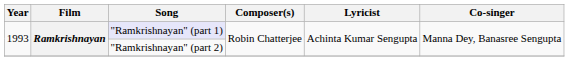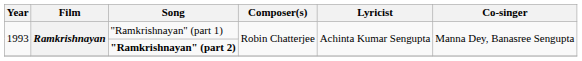"Ramkrishnayan" (part 1) | Song: lavender background -> no background
"Ramkrishnayan" (part 2) | Song: normal -> bold
